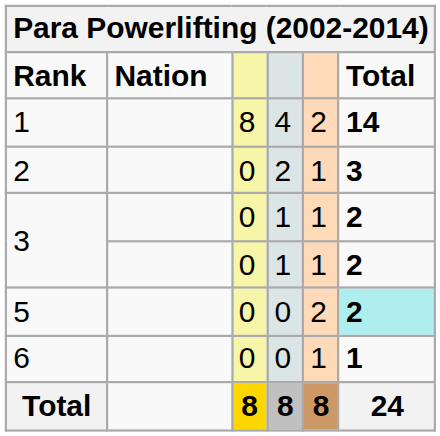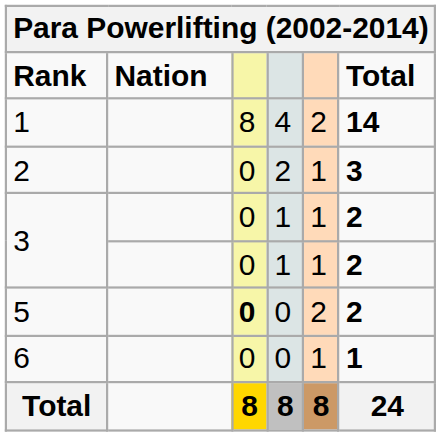5 | column 3: normal -> bold
5 | Total: paleturquoise background -> no background
